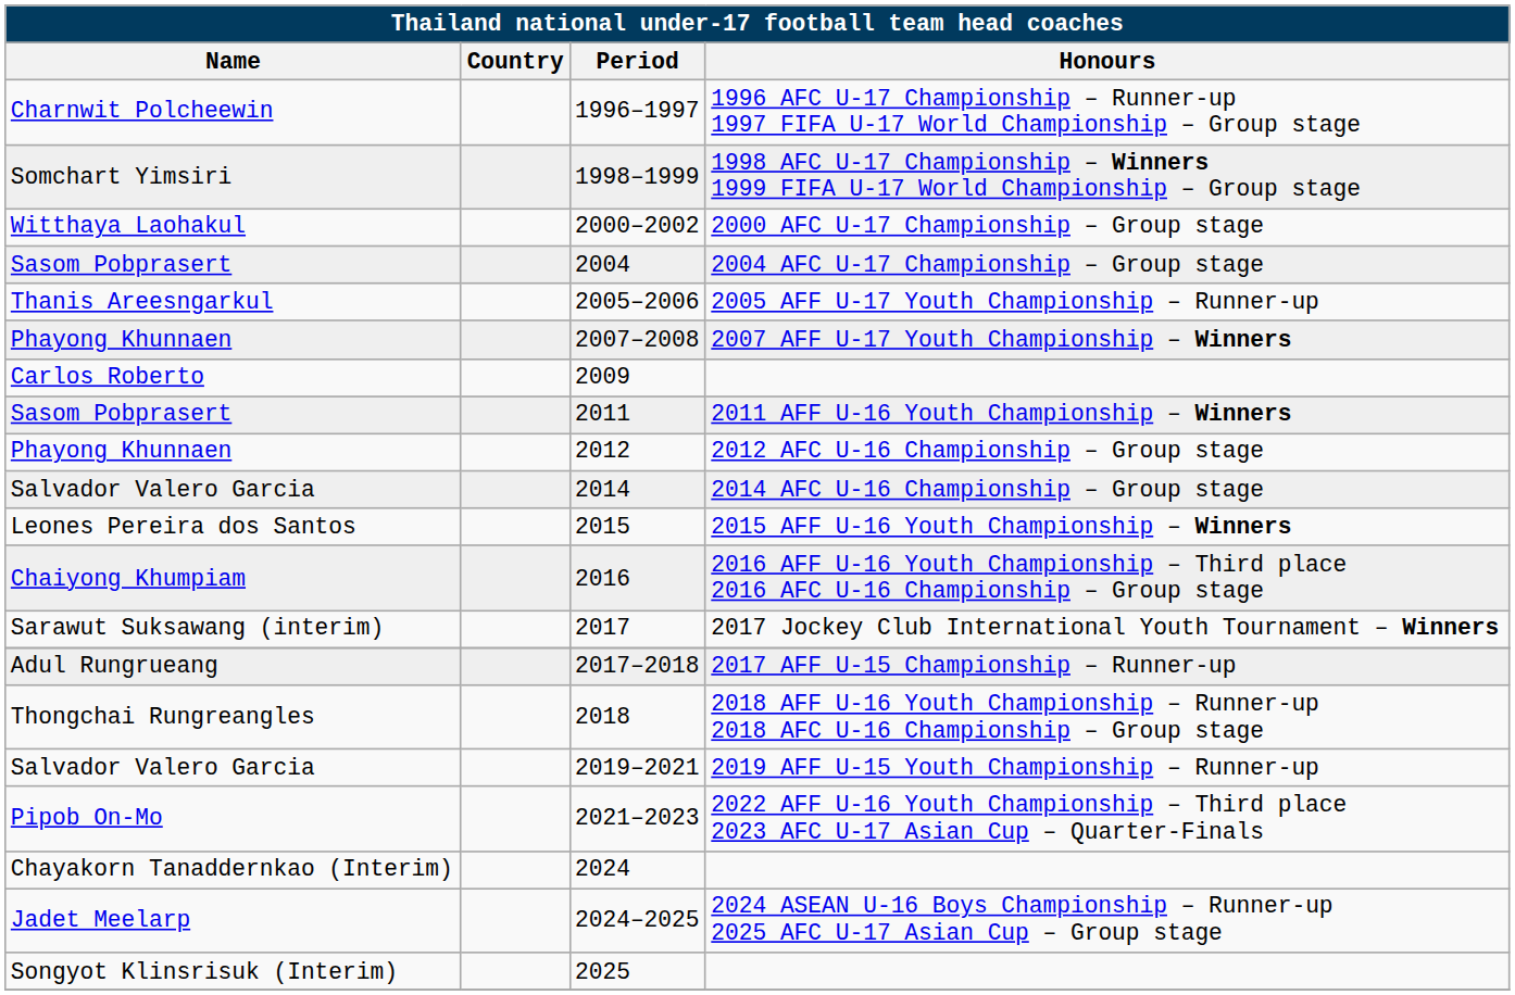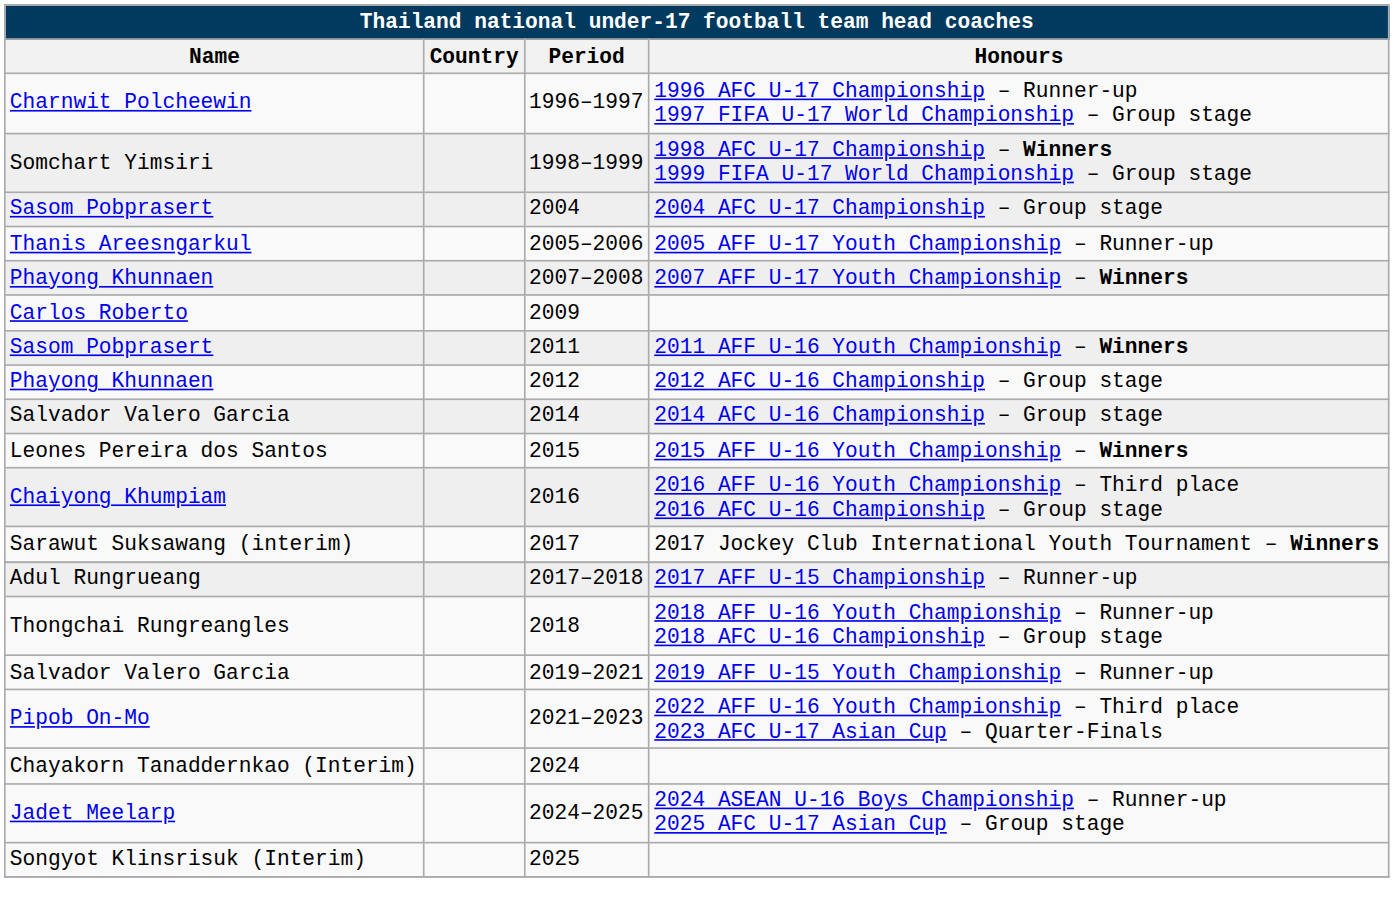- row: Witthaya Laohakul | 2000–2002 | 2000 AFC U-17 Championship – Group stage
